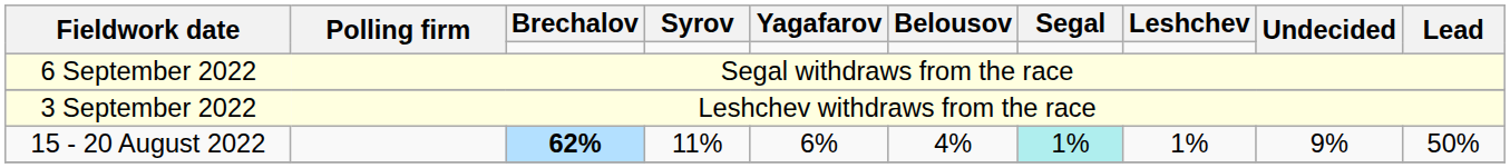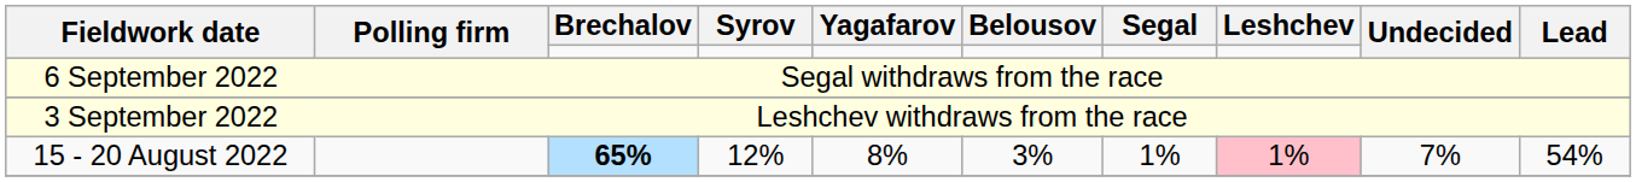15 - 20 August 2022 | Brechalov: 62% -> 65%
15 - 20 August 2022 | Syrov: 11% -> 12%
15 - 20 August 2022 | Yagafarov: 6% -> 8%
15 - 20 August 2022 | Belousov: 4% -> 3%
15 - 20 August 2022 | Segal: paleturquoise background -> no background
15 - 20 August 2022 | Leshchev: no background -> pink background
15 - 20 August 2022 | Undecided: 9% -> 7%
15 - 20 August 2022 | Lead: 50% -> 54%
